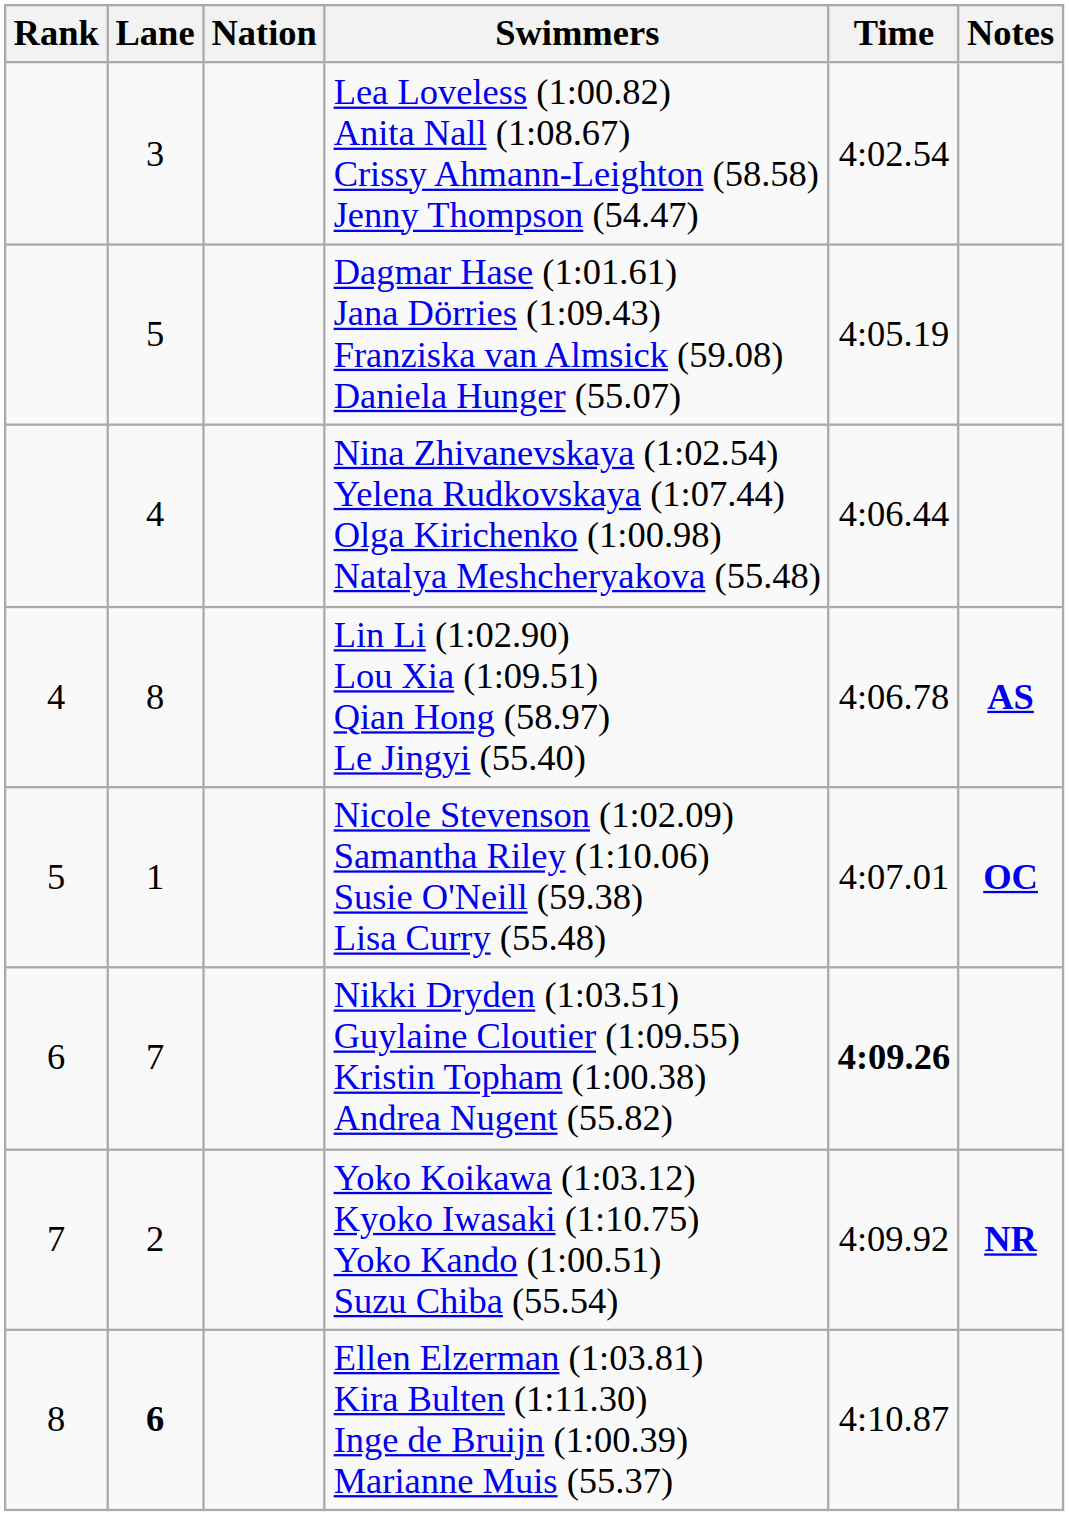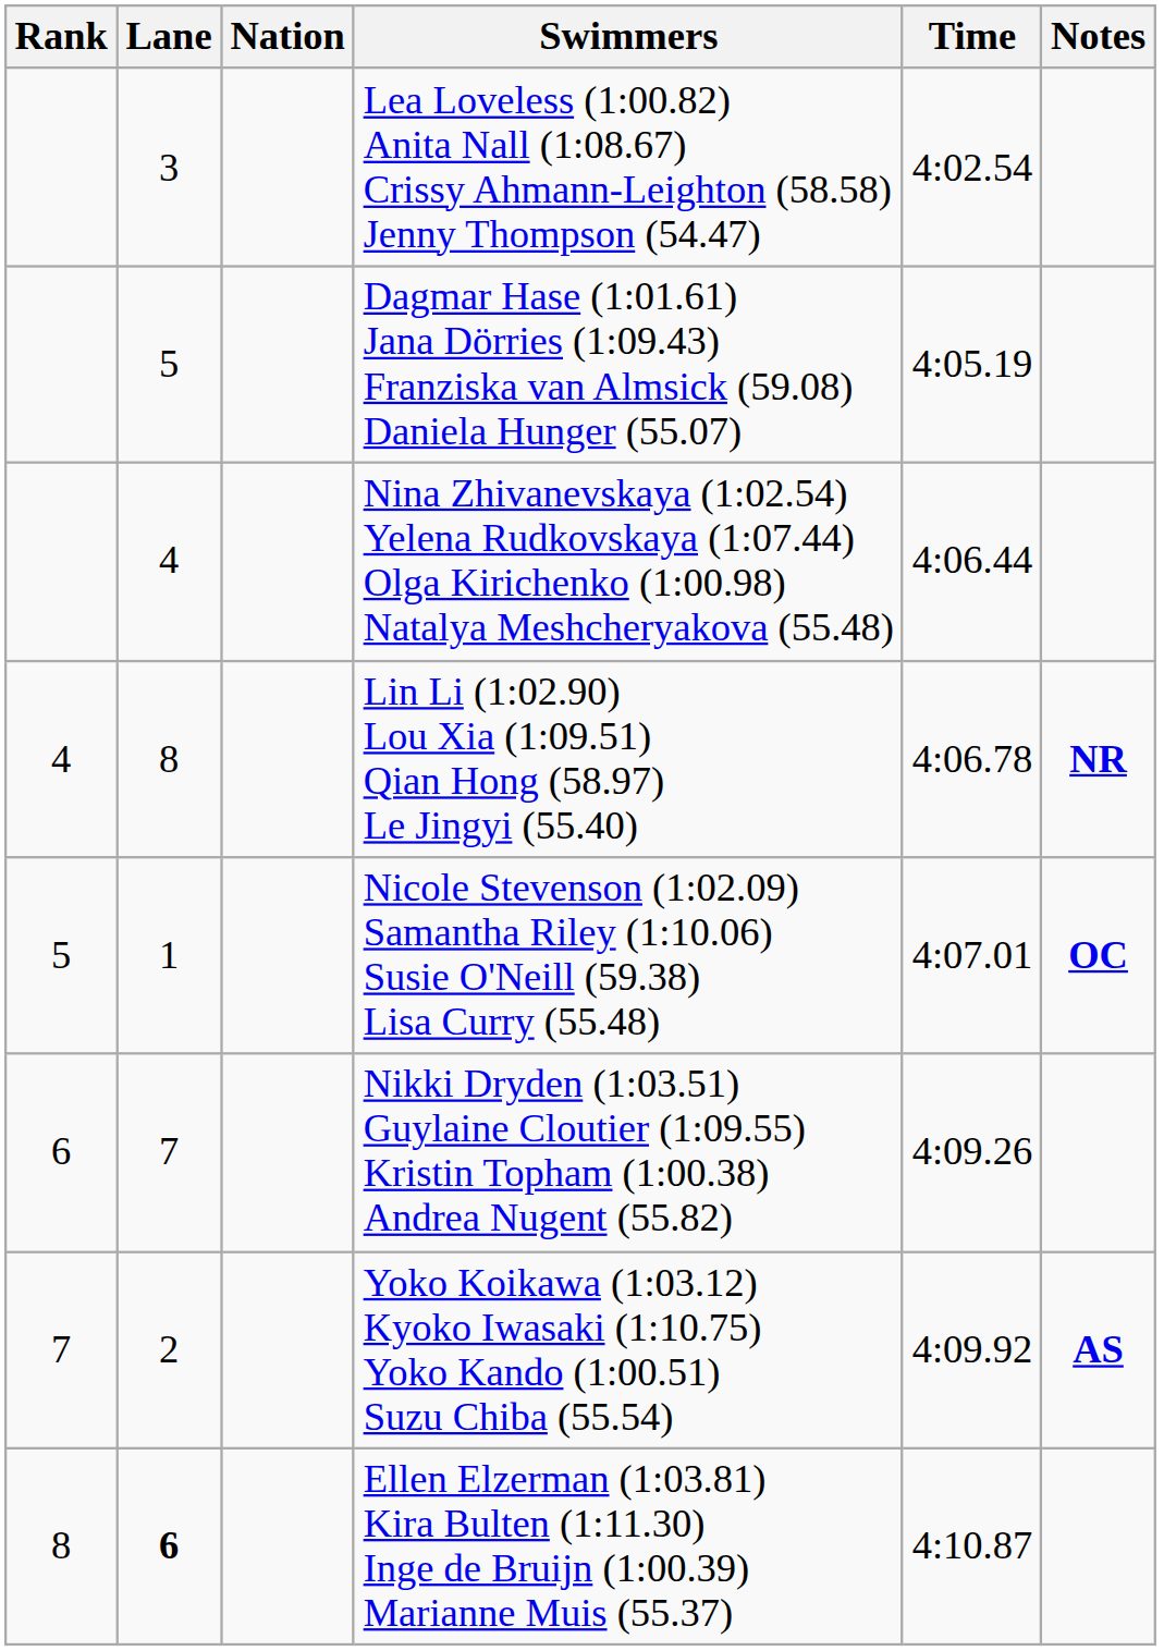row 5 | Notes: AS -> NR
row 7 | Time: bold -> normal
row 8 | Notes: NR -> AS
